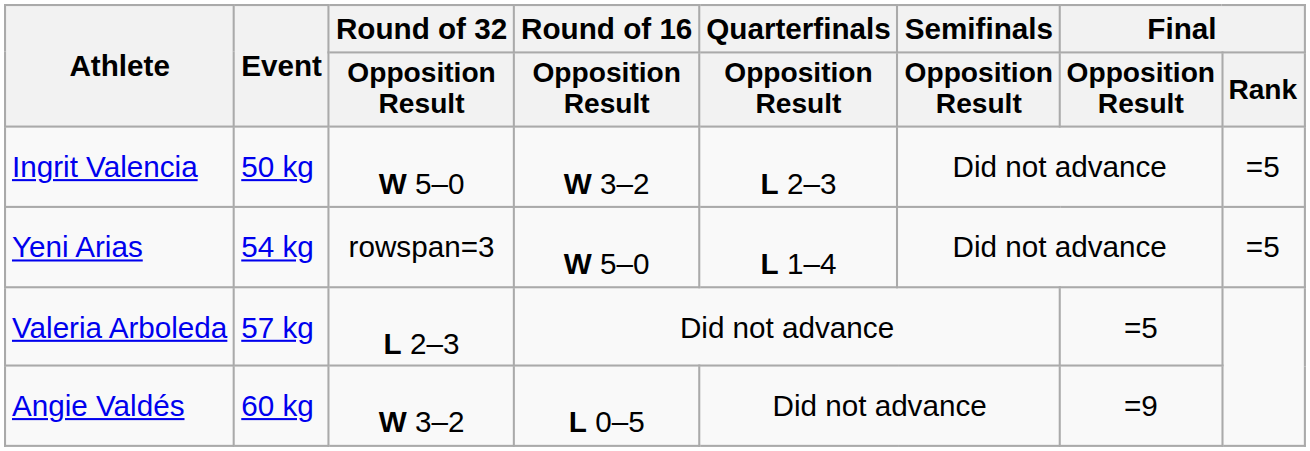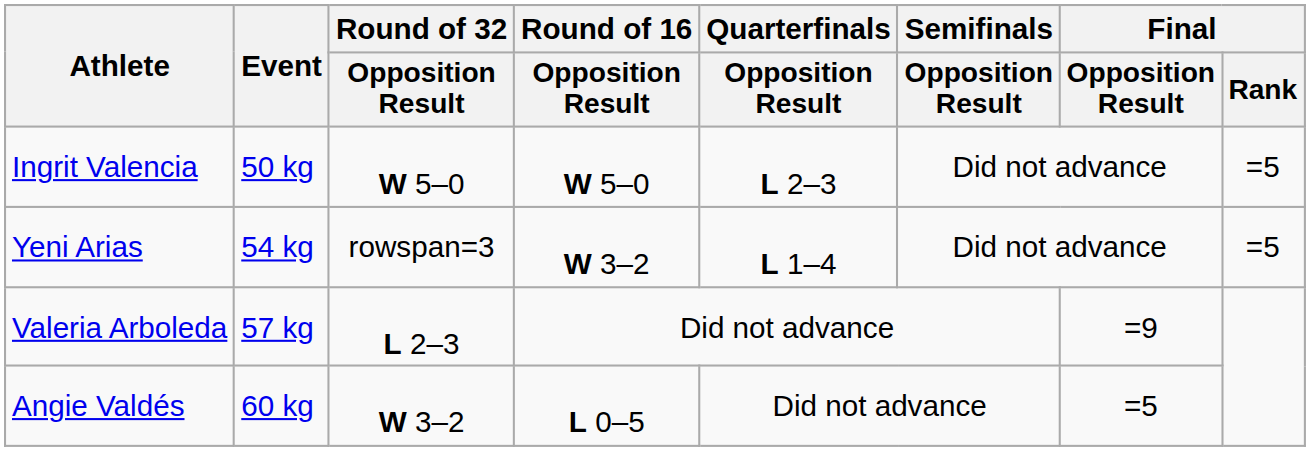Ingrit Valencia | Round of 16 / Opposition Result: W 3–2 -> W 5–0
Yeni Arias | Round of 16 / Opposition Result: W 5–0 -> W 3–2
Valeria Arboleda | Final / Opposition Result: =5 -> =9
Angie Valdés | Final / Opposition Result: =9 -> =5
